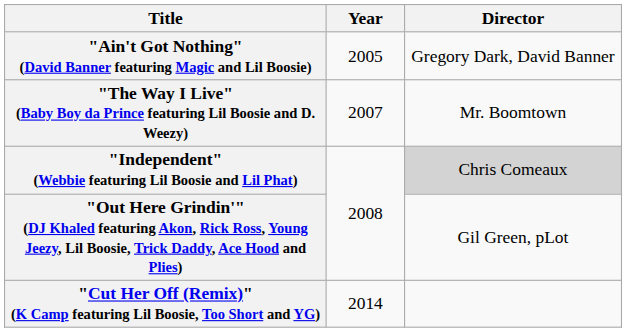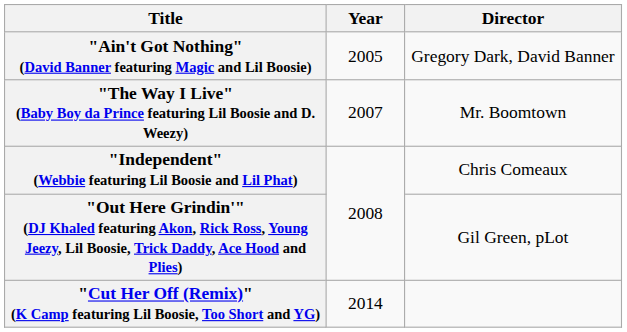"Independent" (Webbie featuring Lil Boosie and Lil Phat) | Director: lightgrey background -> no background
